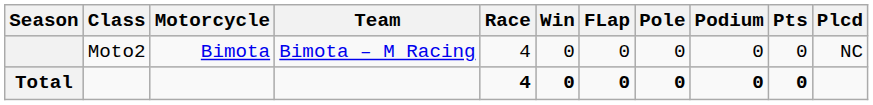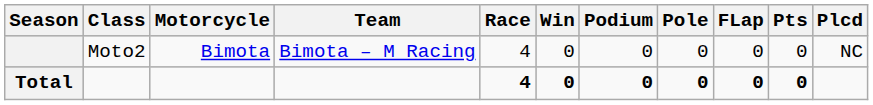columns swapped: Podium <-> FLap
